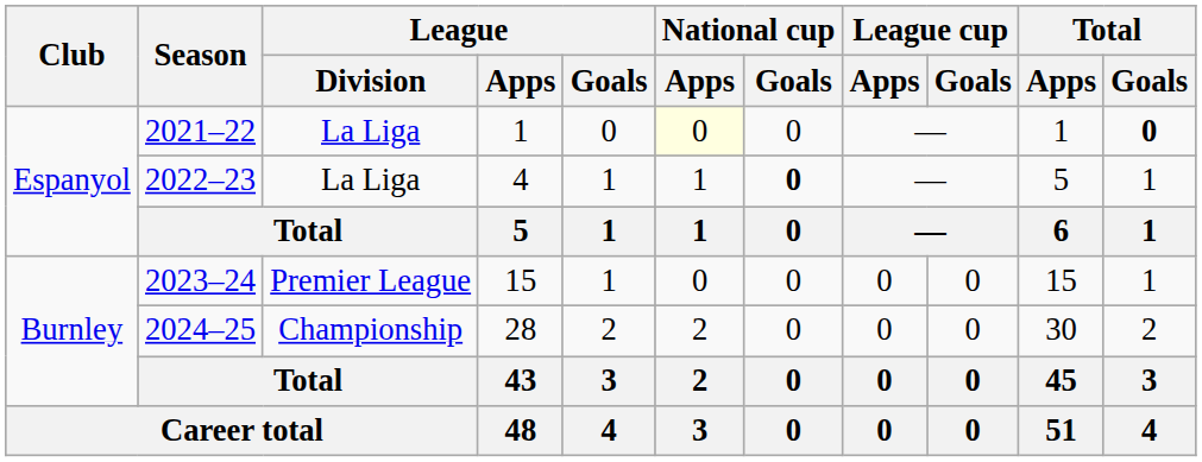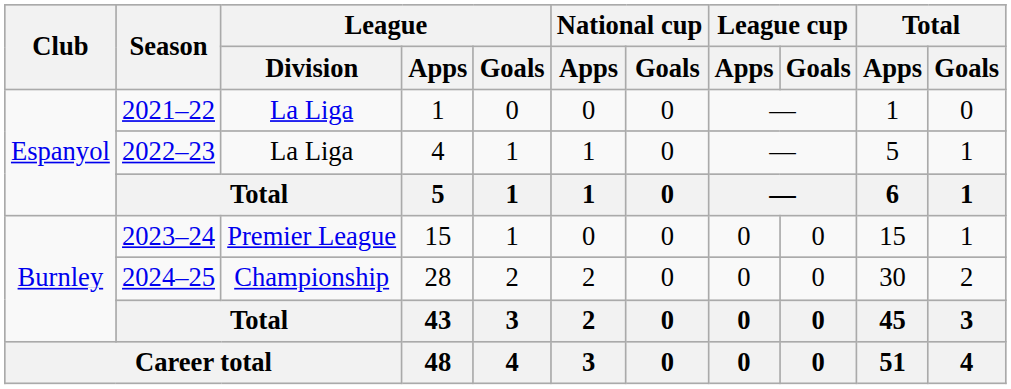2021–22 | National cup / Apps: lightyellow background -> no background
2021–22 | Total / Goals: bold -> normal
2022–23 | National cup / Goals: bold -> normal
